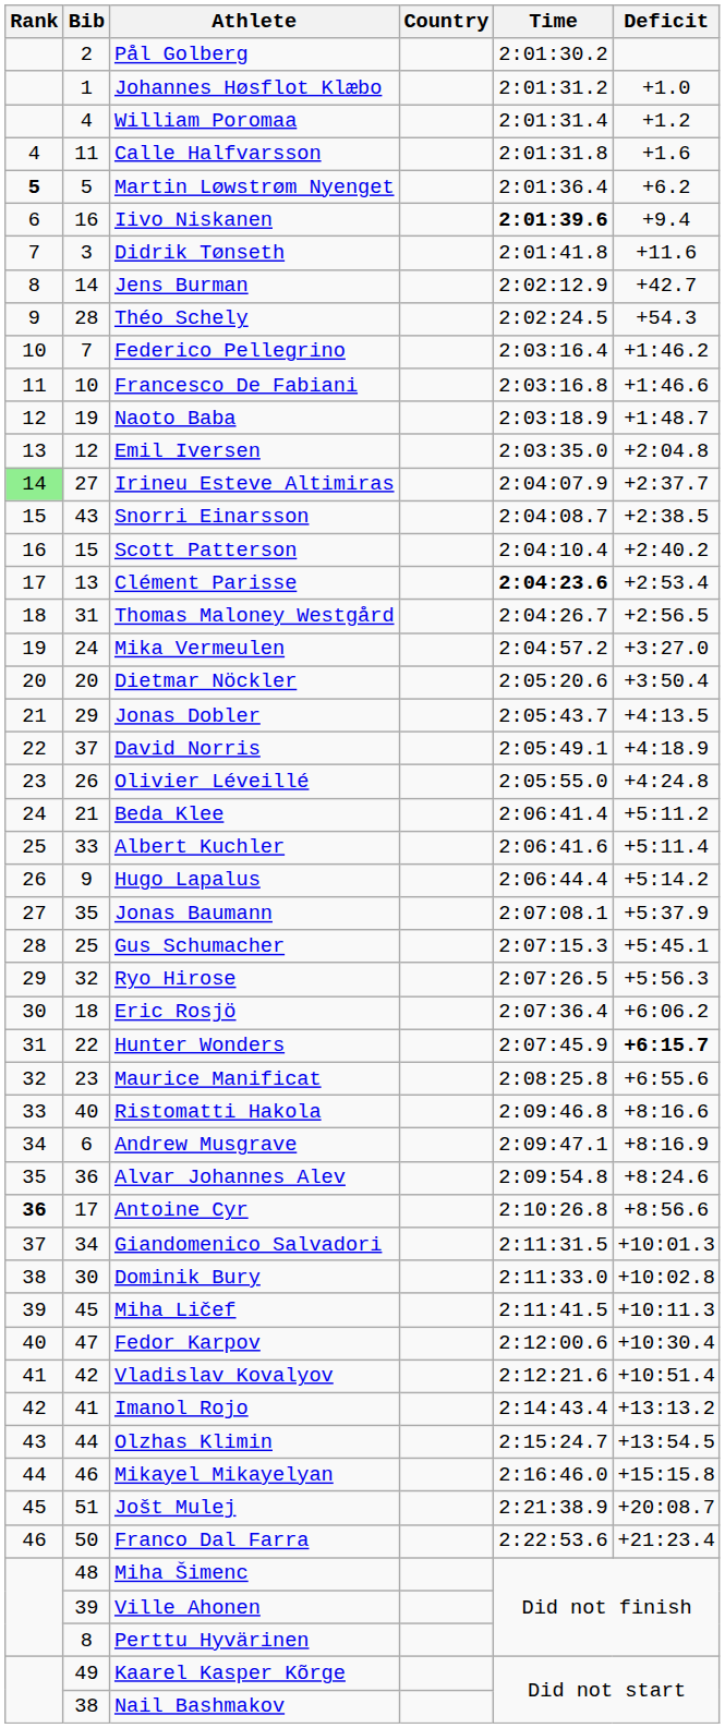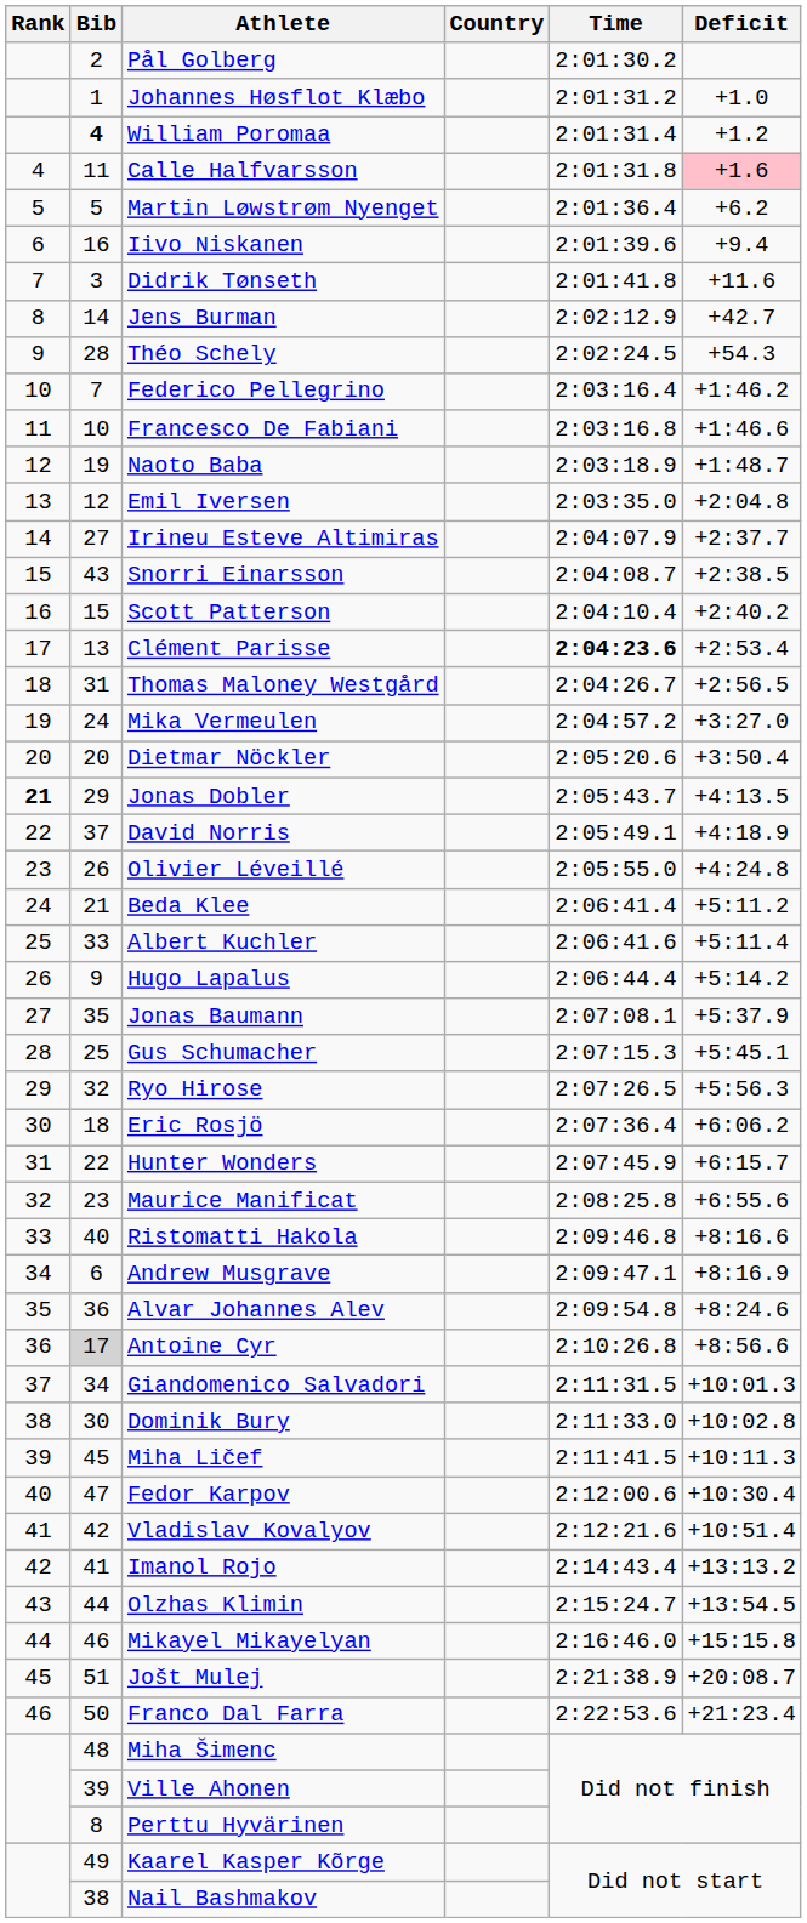William Poromaa | Bib: normal -> bold
Calle Halfvarsson | Deficit: no background -> pink background
Martin Løwstrøm Nyenget | Rank: bold -> normal
Iivo Niskanen | Time: bold -> normal
Irineu Esteve Altimiras | Rank: lightgreen background -> no background
Jonas Dobler | Rank: normal -> bold
Hunter Wonders | Deficit: bold -> normal
Antoine Cyr | Rank: bold -> normal
Antoine Cyr | Bib: no background -> lightgrey background
